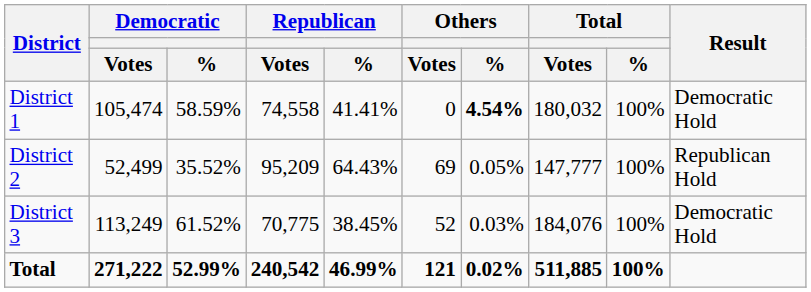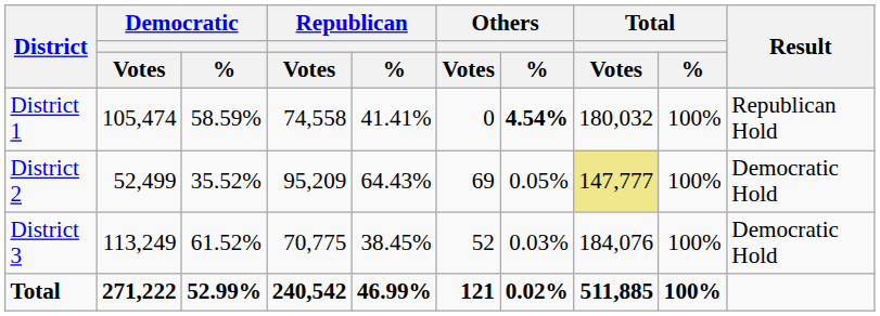District 1 | Result: Democratic Hold -> Republican Hold
District 2 | Total / Votes: no background -> khaki background
District 2 | Result: Republican Hold -> Democratic Hold
